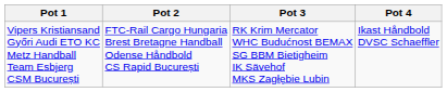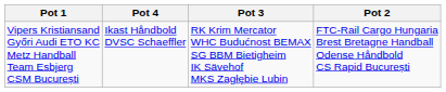columns swapped: Pot 2 <-> Pot 4
